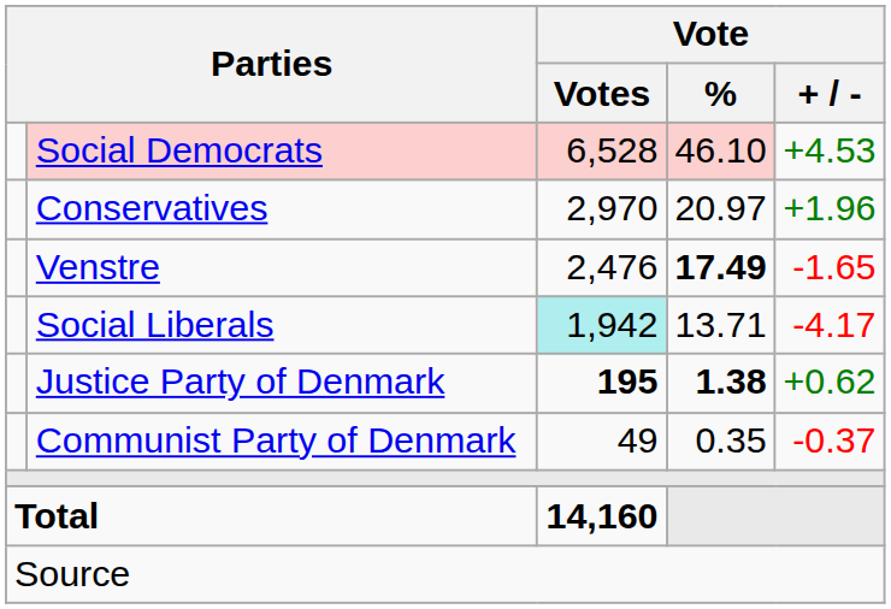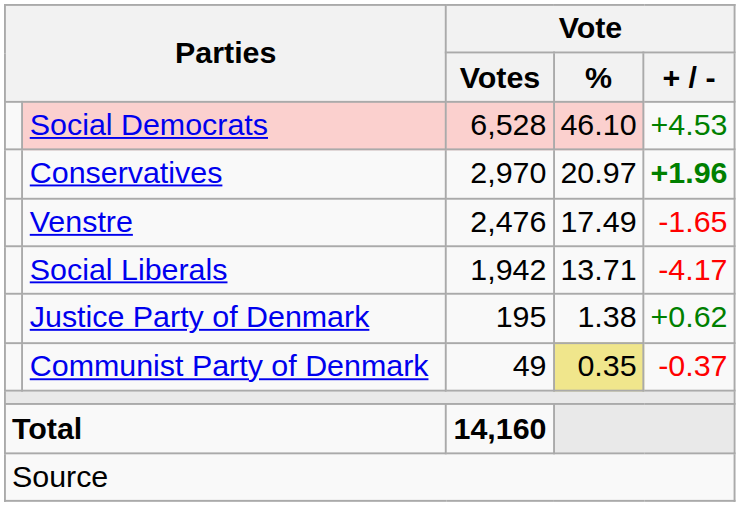Conservatives | Vote / + / -: normal -> bold
Venstre | Vote / %: bold -> normal
Social Liberals | Vote / Votes: paleturquoise background -> no background
Justice Party of Denmark | Vote / Votes: bold -> normal
Justice Party of Denmark | Vote / %: bold -> normal
Communist Party of Denmark | Vote / %: no background -> khaki background
